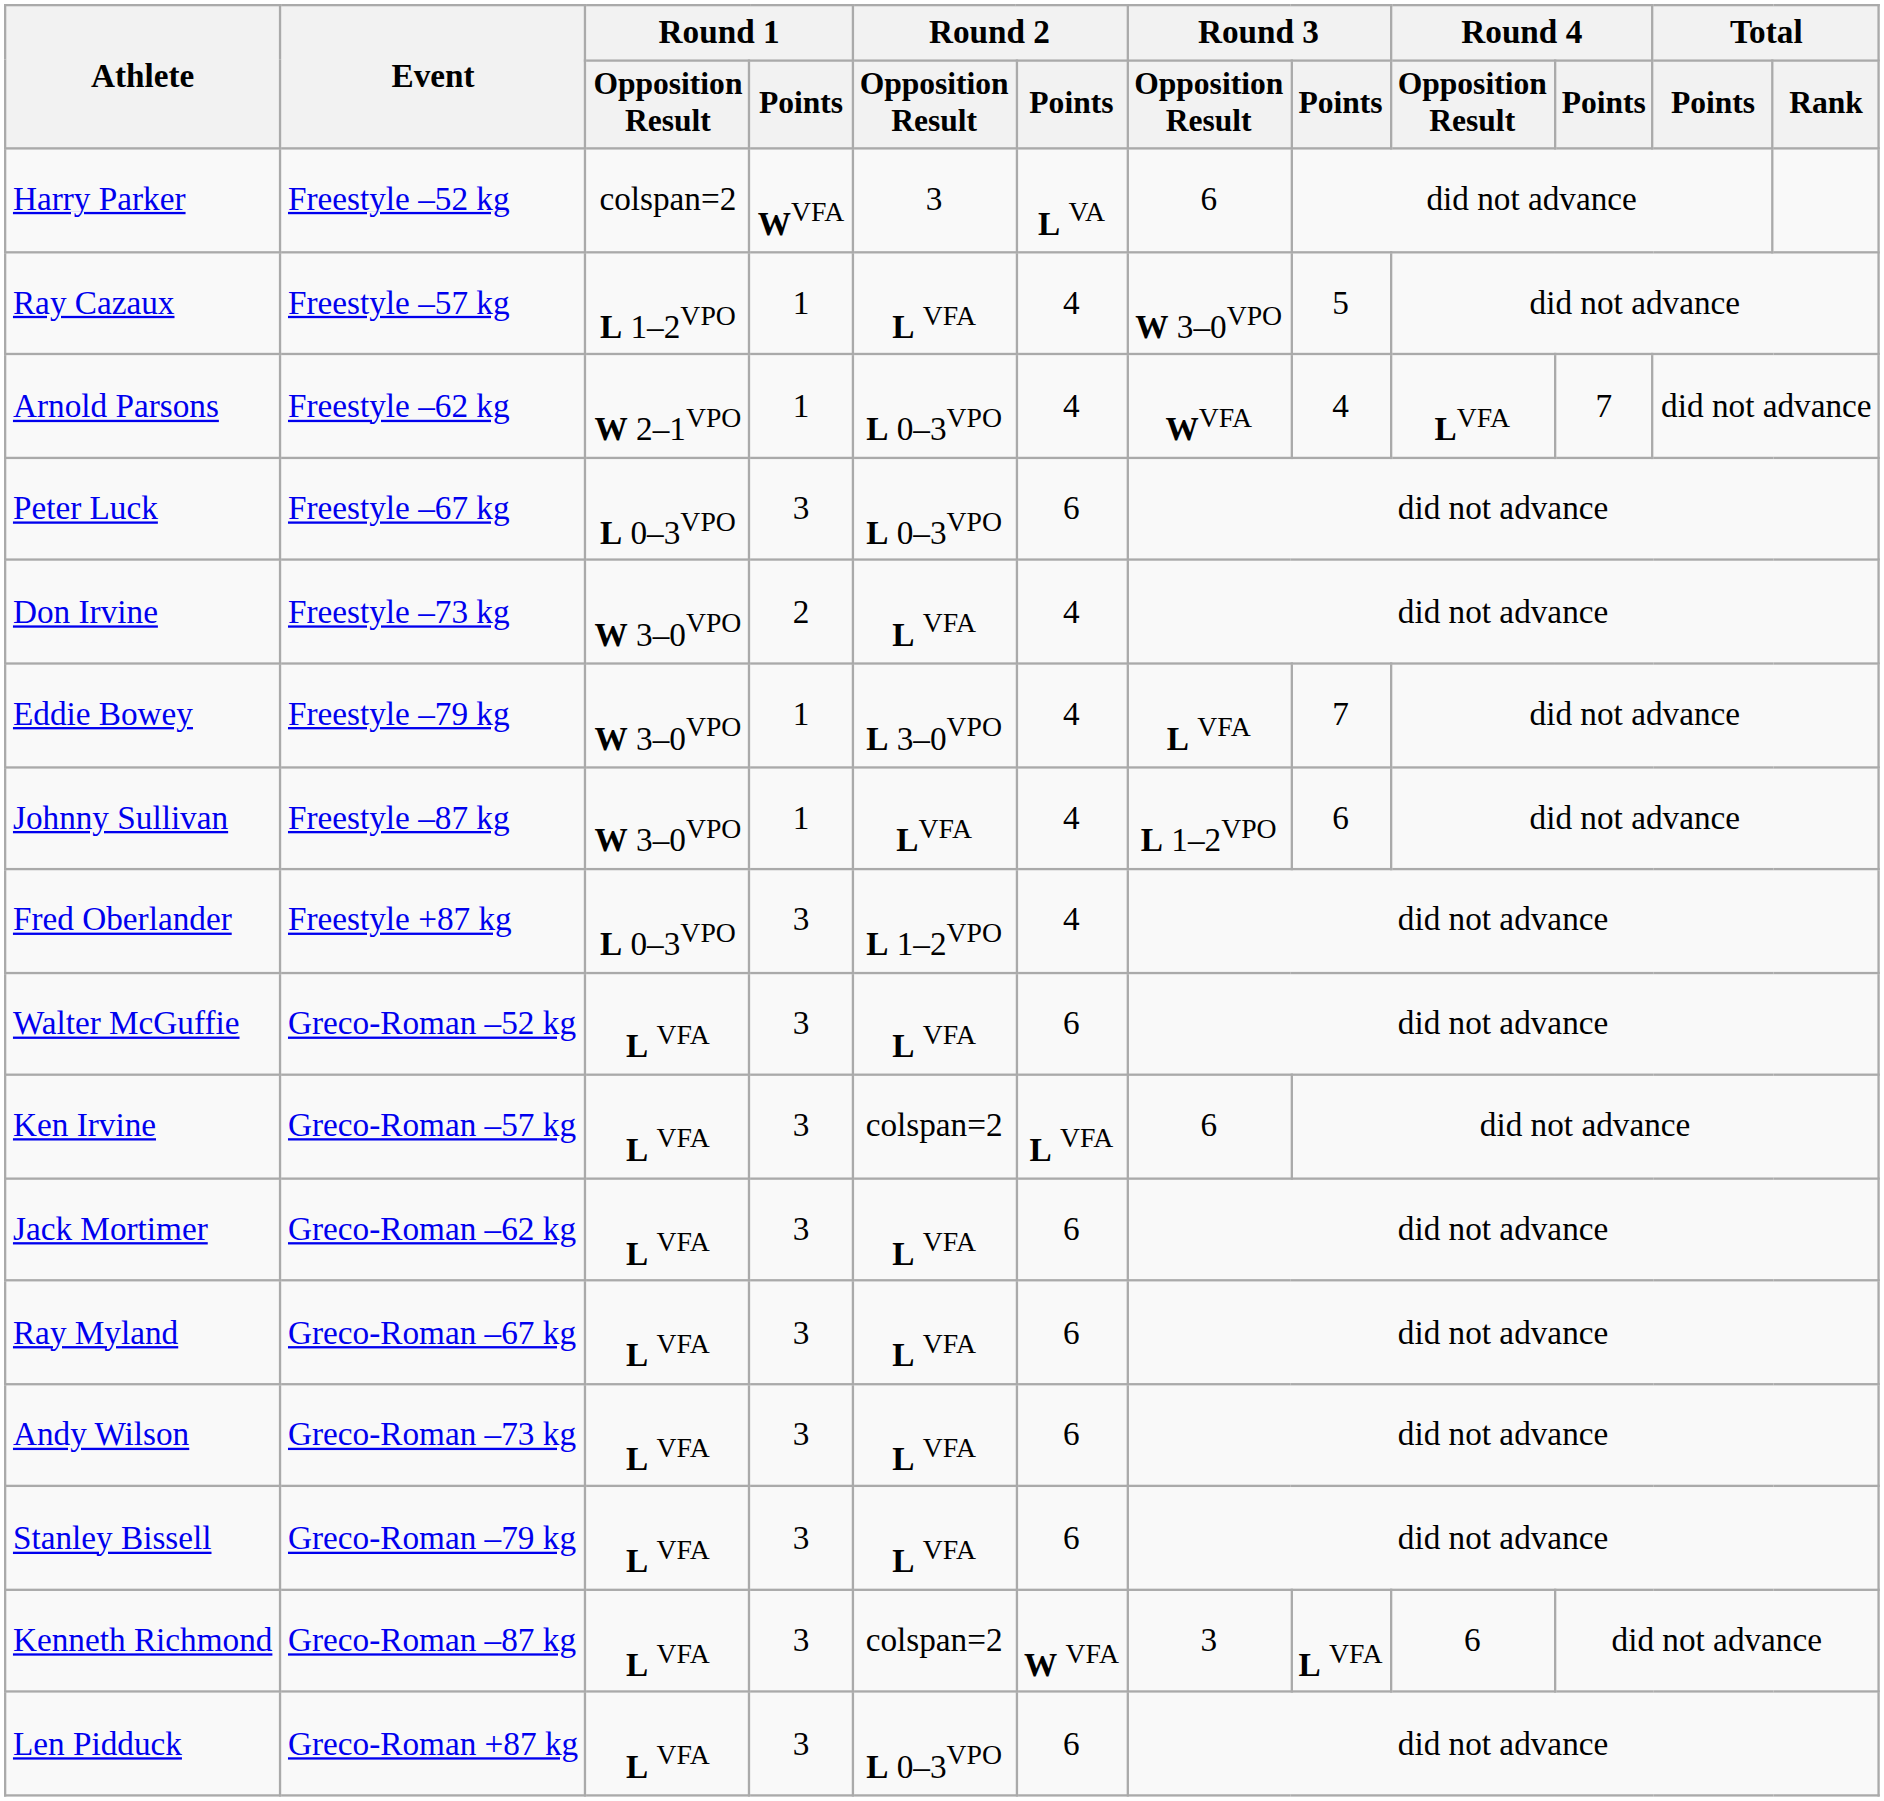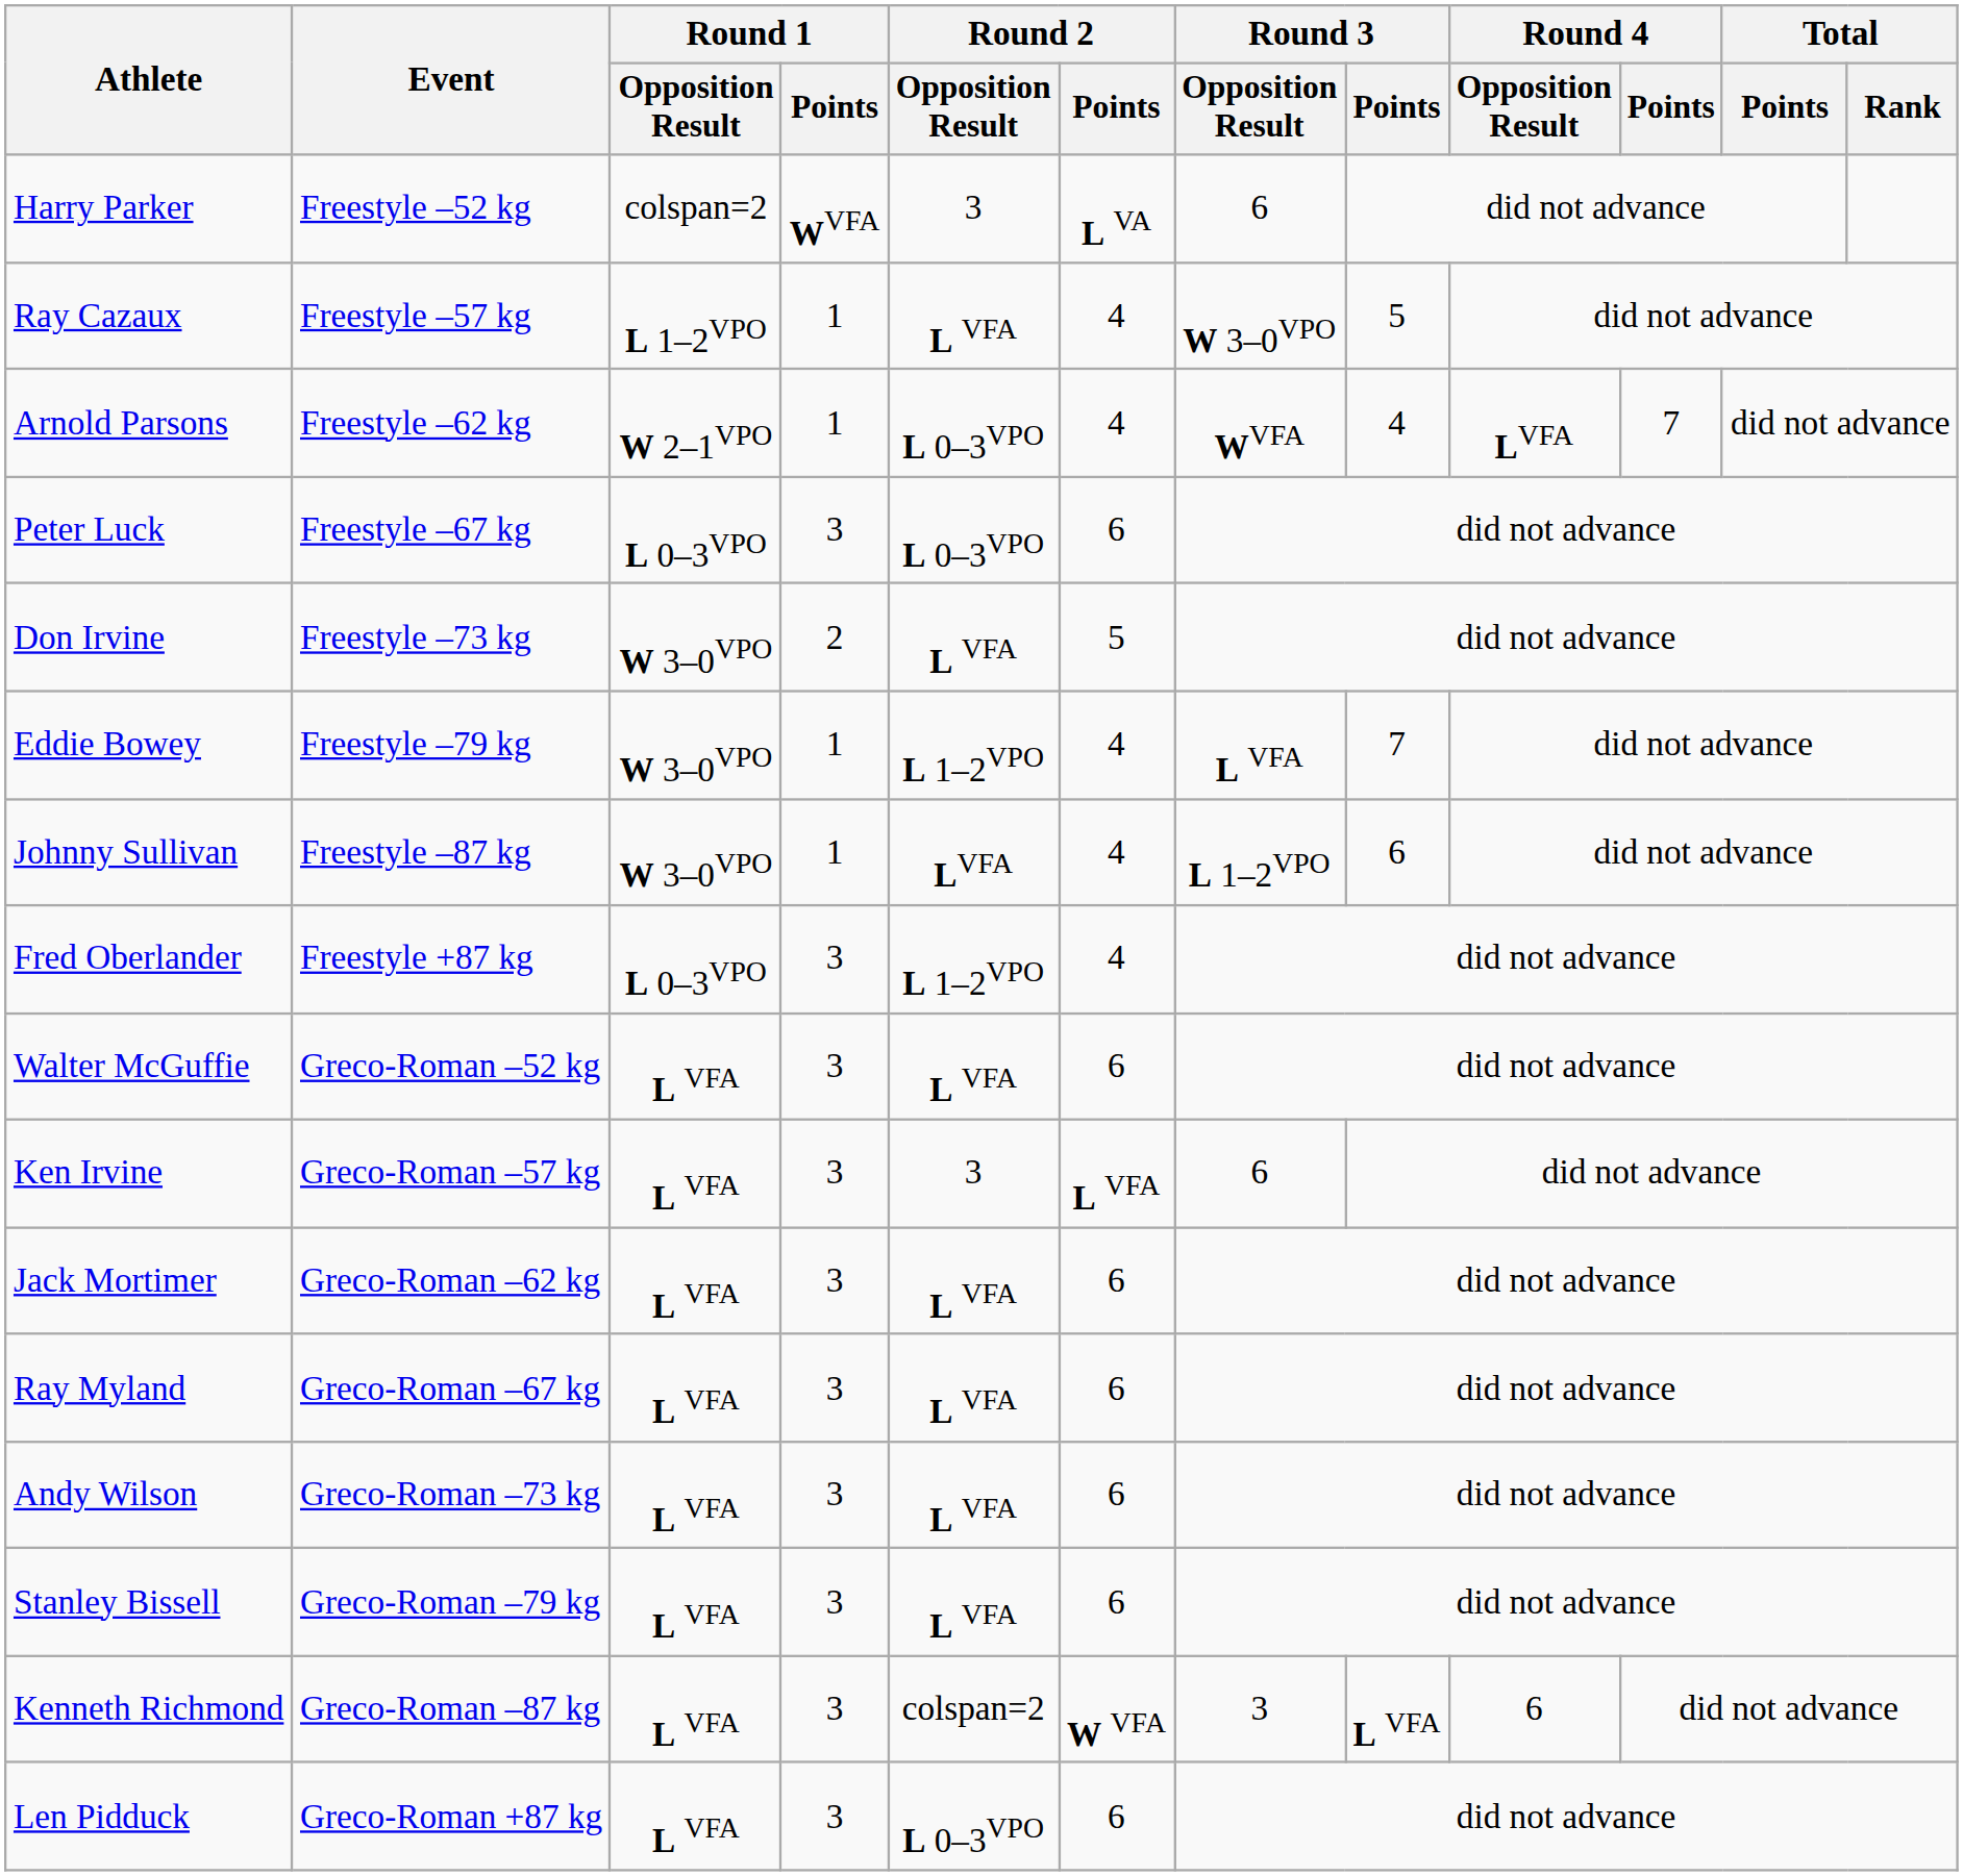Don Irvine | Round 2 / Points: 4 -> 5
Eddie Bowey | Round 2 / Opposition Result: L 3–0VPO -> L 1–2VPO
Ken Irvine | Round 2 / Opposition Result: colspan=2 -> 3
